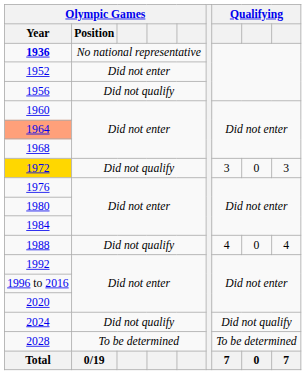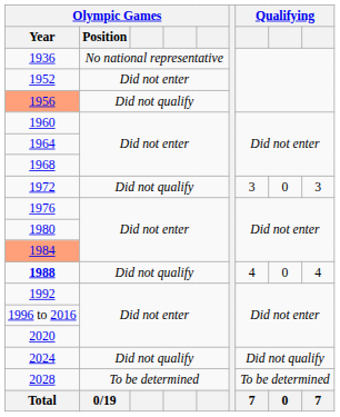1936 | Olympic Games / Year: bold -> normal
1956 | Olympic Games / Year: no background -> lightsalmon background
1964 | Olympic Games / Year: lightsalmon background -> no background
1972 | Olympic Games / Year: gold background -> no background
1984 | Olympic Games / Year: no background -> lightsalmon background
1988 | Olympic Games / Year: normal -> bold
